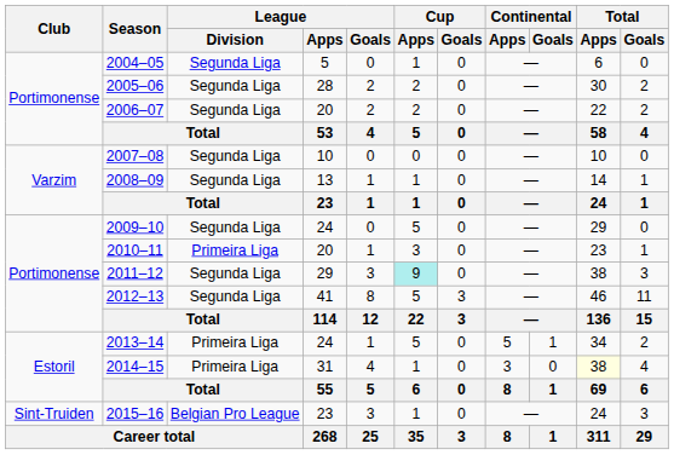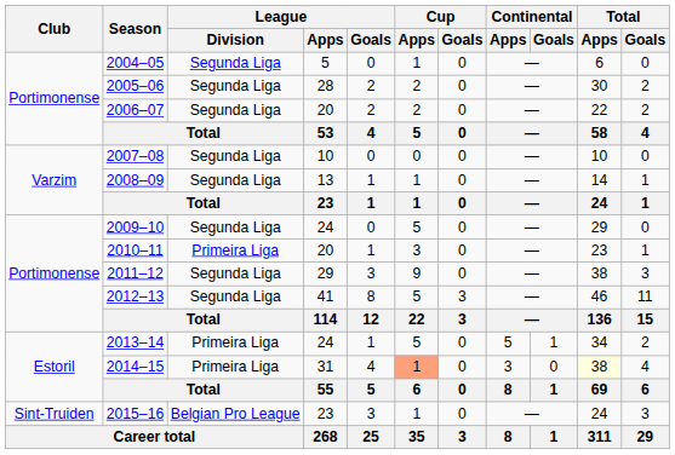2011–12 | Cup / Apps: paleturquoise background -> no background
2014–15 | Cup / Apps: no background -> lightsalmon background
